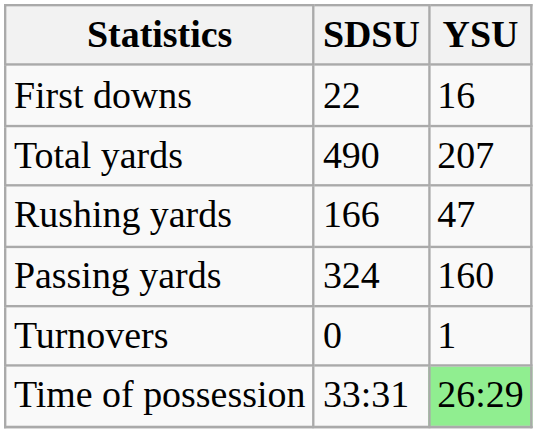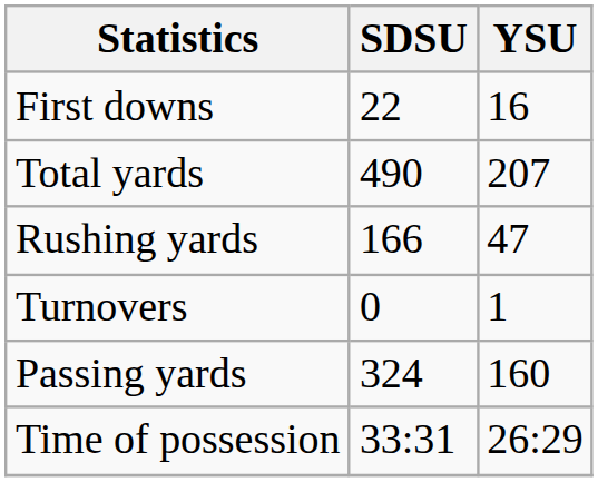rows swapped: Passing yards <-> Turnovers
Time of possession | YSU: lightgreen background -> no background
